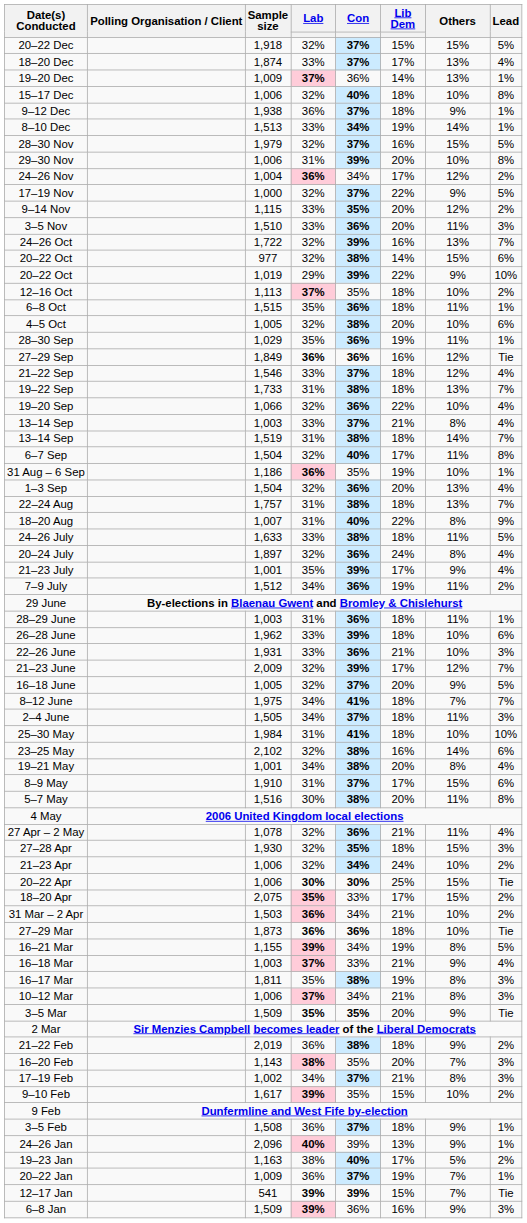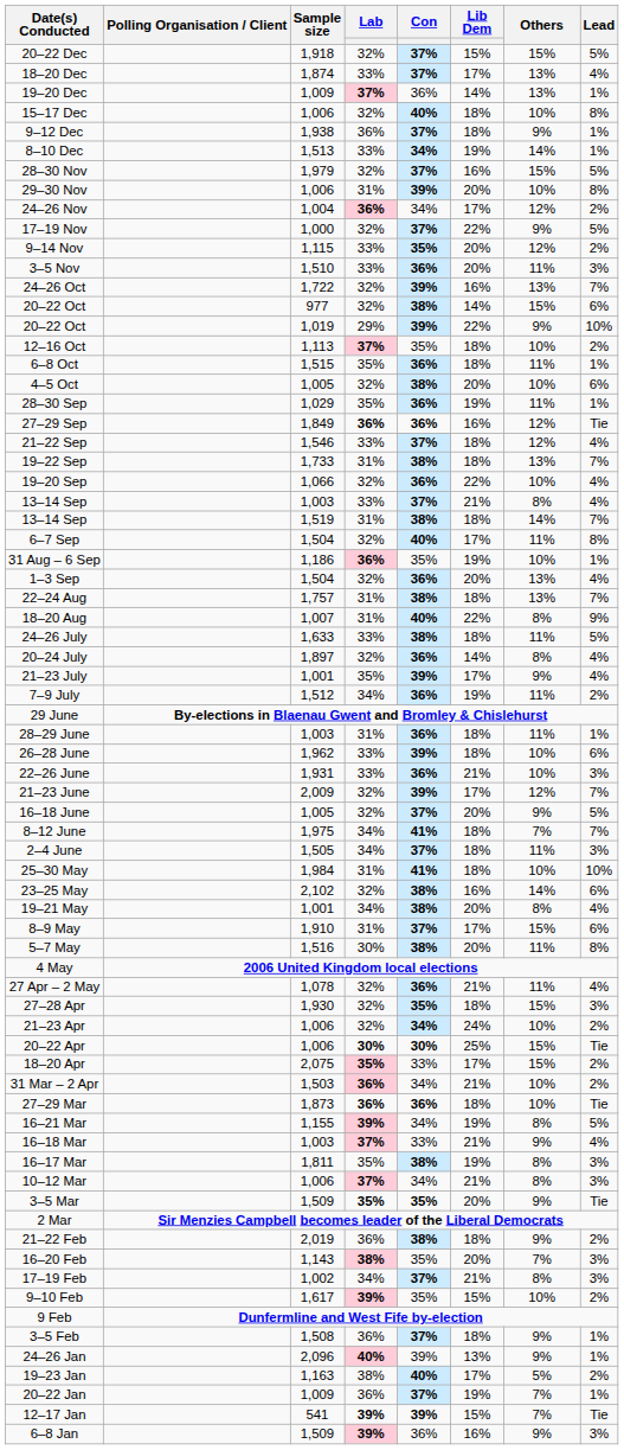20–24 July | Lib Dem: 24% -> 14%
